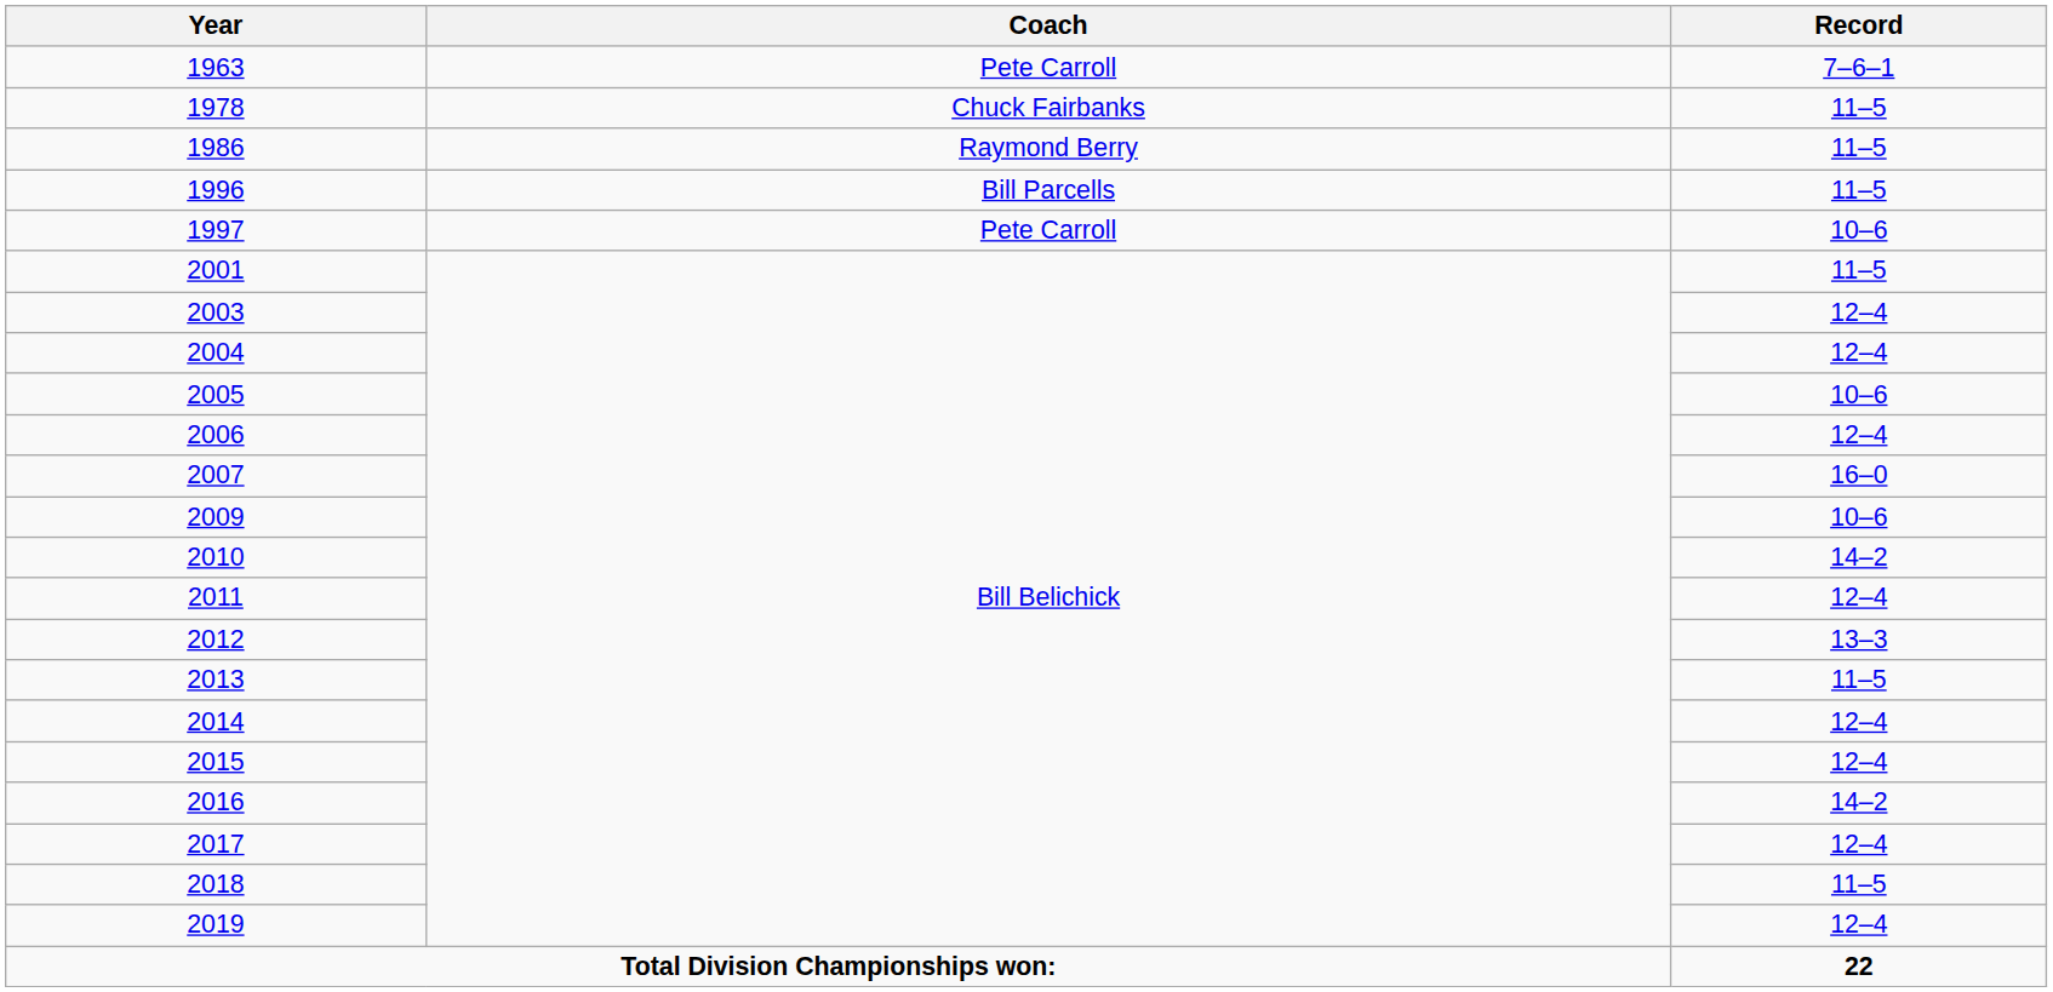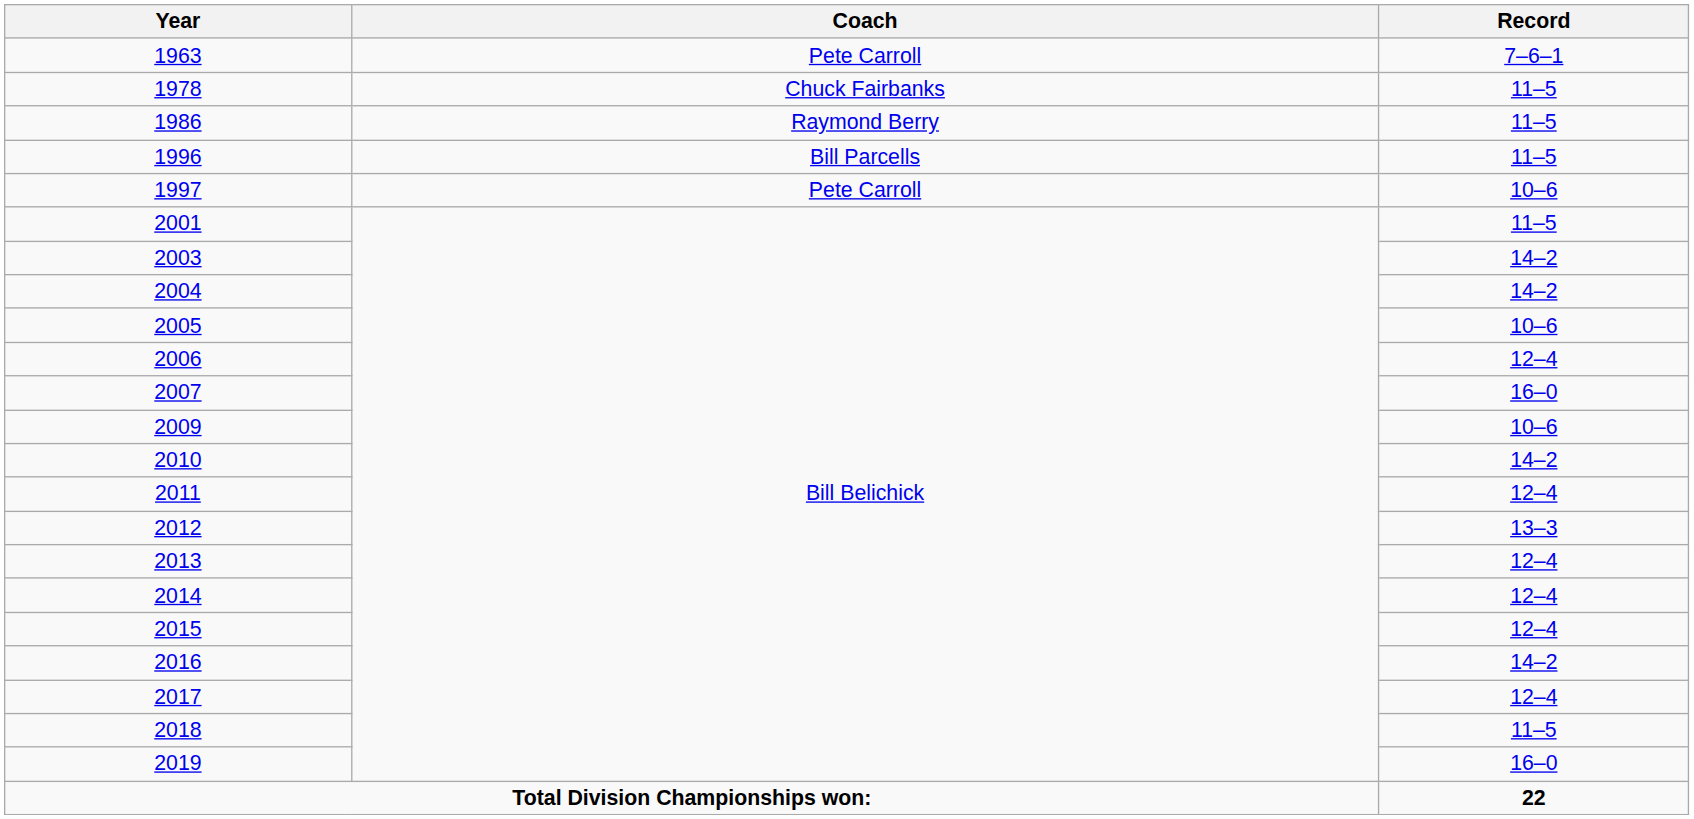2003 | Record: 12–4 -> 14–2
2004 | Record: 12–4 -> 14–2
2013 | Record: 11–5 -> 12–4
2019 | Record: 12–4 -> 16–0
